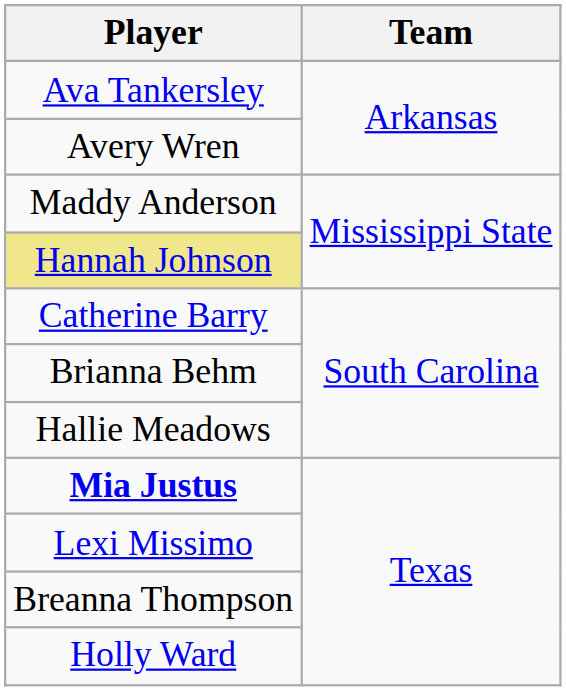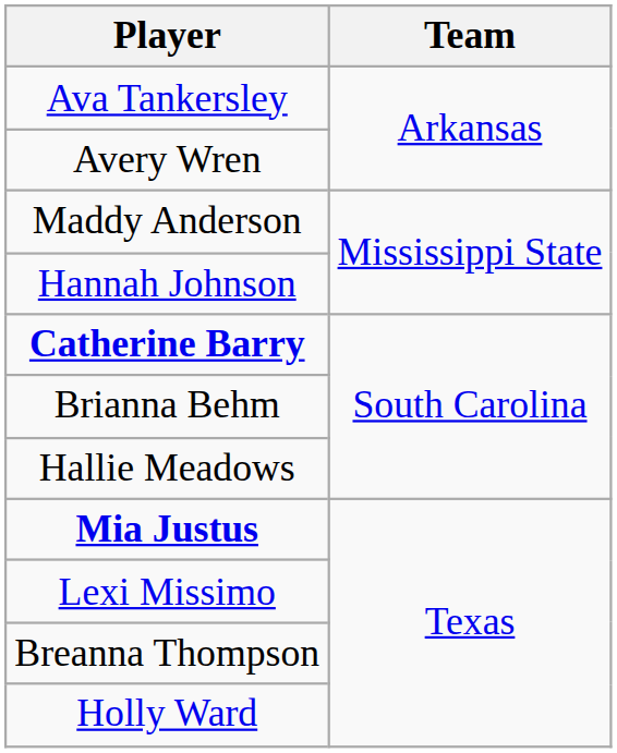Hannah Johnson | Player: khaki background -> no background
Catherine Barry | Player: normal -> bold
